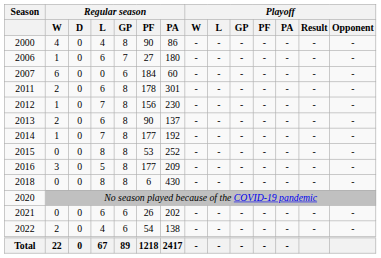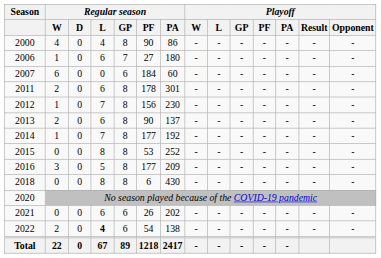2022 | Regular season / L: normal -> bold
